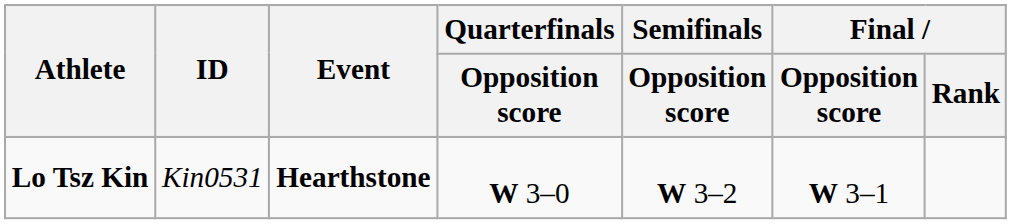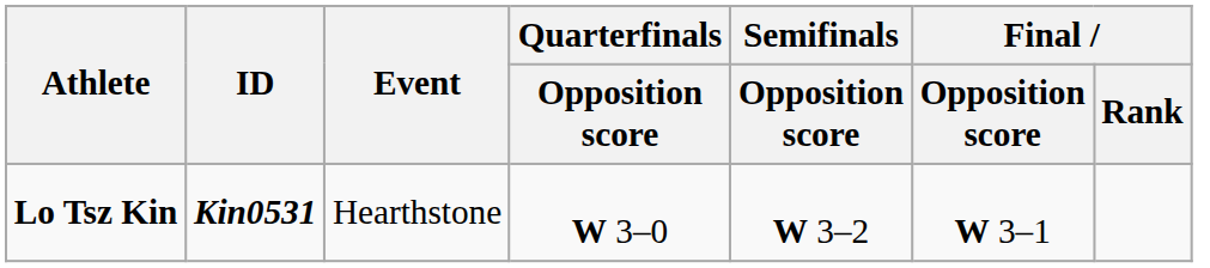Lo Tsz Kin | ID: normal -> bold
Lo Tsz Kin | Event: bold -> normal
